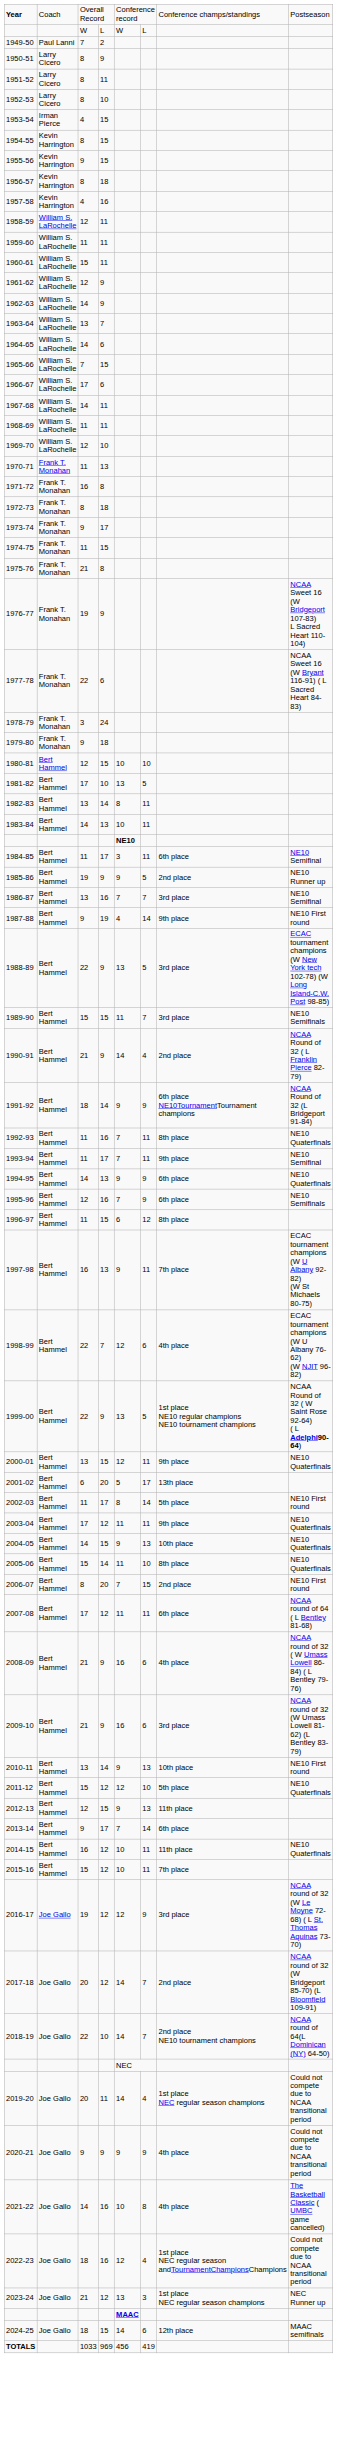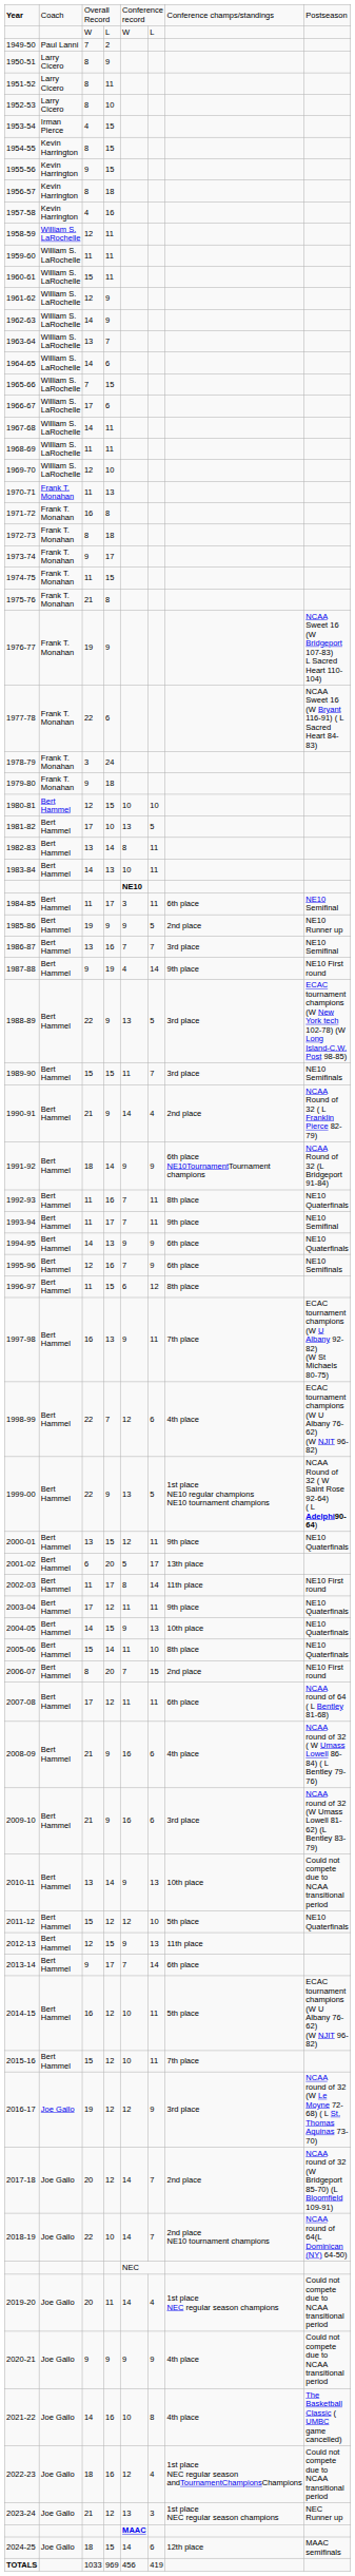2002-03 | column 7: 5th place -> 11th place
2010-11 | column 8: NE10 First round -> Could not compete due to NCAA transitional period
2014-15 | column 7: 11th place -> 5th place
2014-15 | column 8: NE10 Quaterfinals -> ECAC tournament champions (W U Albany 76-62) (W NJIT 96-82)
